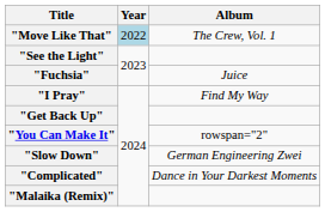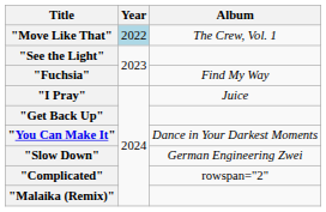"Fuchsia" | Album: Juice -> Find My Way
"I Pray" | Album: Find My Way -> Juice
"You Can Make It" | Album: rowspan="2" -> Dance in Your Darkest Moments
"Complicated" | Album: Dance in Your Darkest Moments -> rowspan="2"
